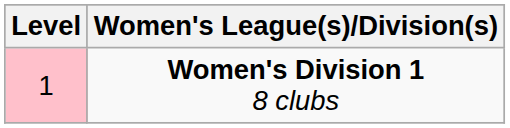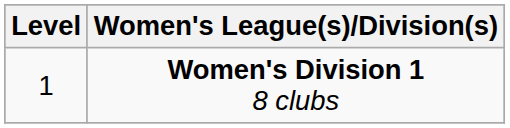Women's Division 1 8 clubs | Level: pink background -> no background
